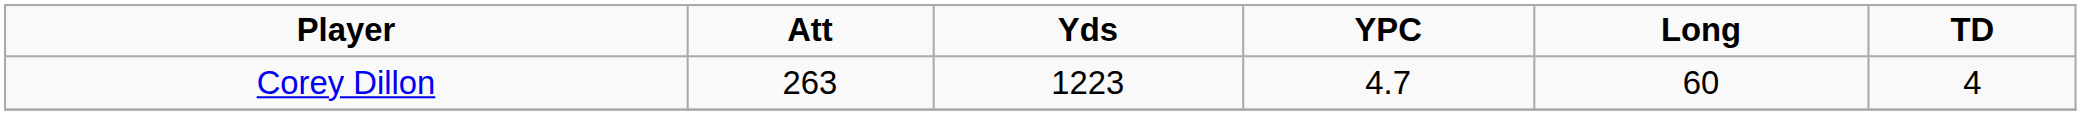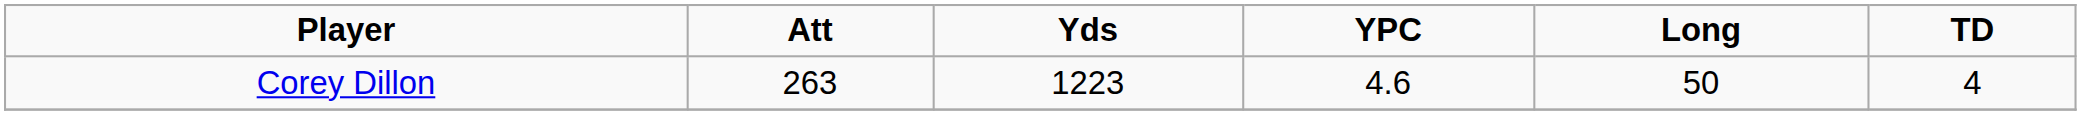Corey Dillon | YPC: 4.7 -> 4.6
Corey Dillon | Long: 60 -> 50
